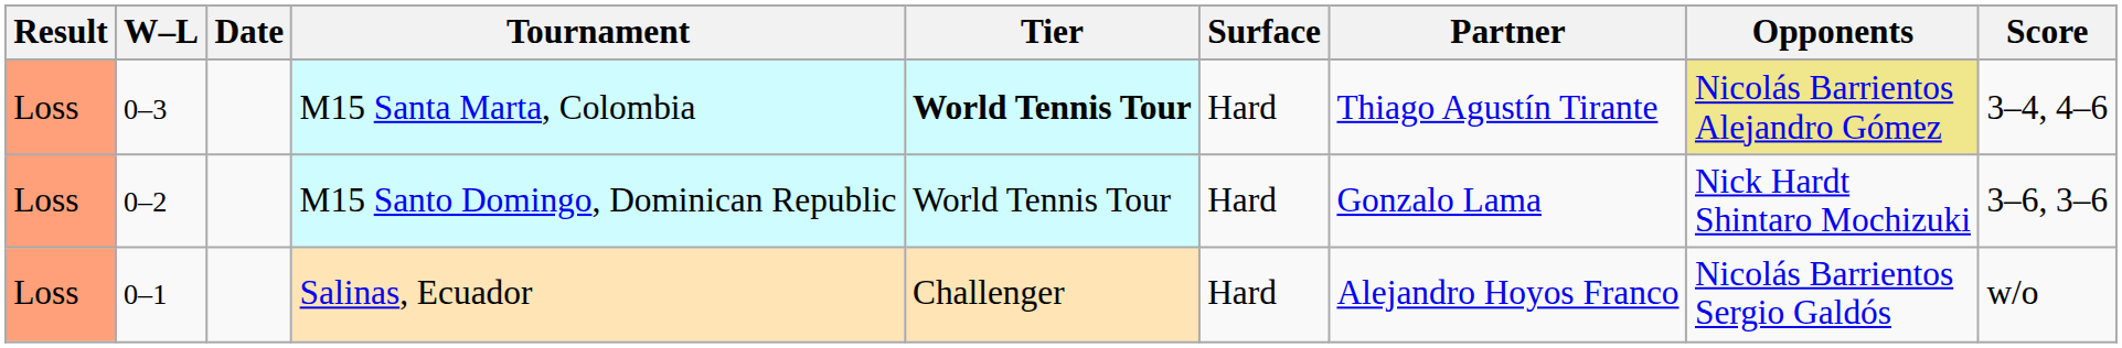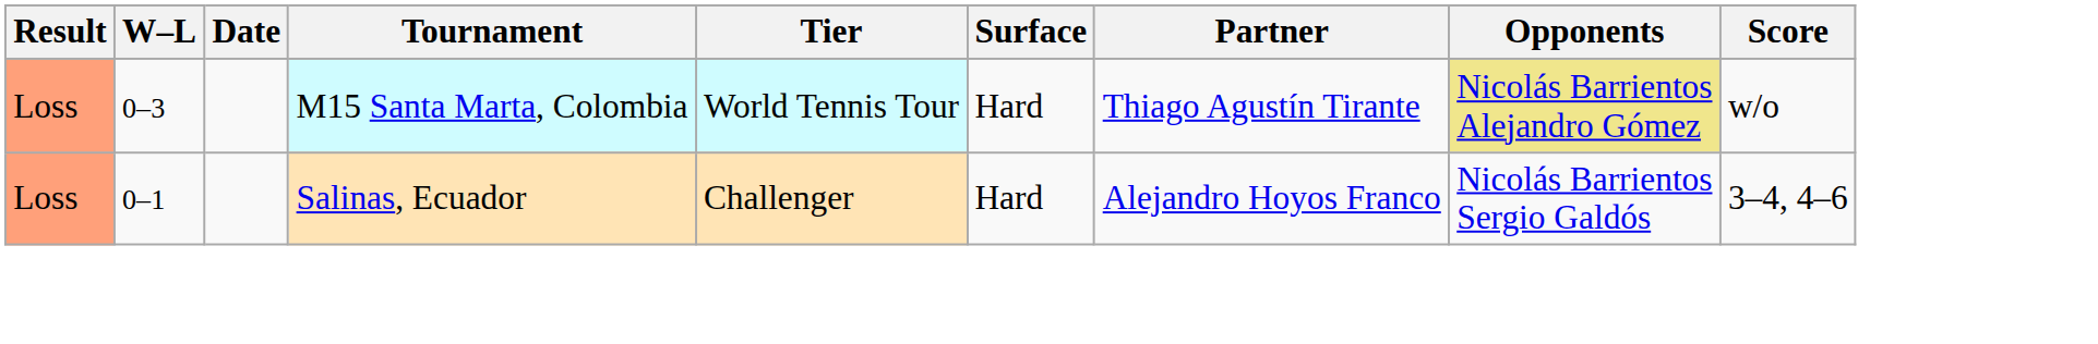M15 Santa Marta, Colombia | Tier: bold -> normal
M15 Santa Marta, Colombia | Score: 3–4, 4–6 -> w/o
- row: Loss | 0–2 | M15 Santo Domingo, Dominican Republic | World Tennis Tour | Hard | Gonzalo Lama | Nick Hardt Shintaro Mochizuki | 3–6, 3–6
Salinas, Ecuador | Score: w/o -> 3–4, 4–6
